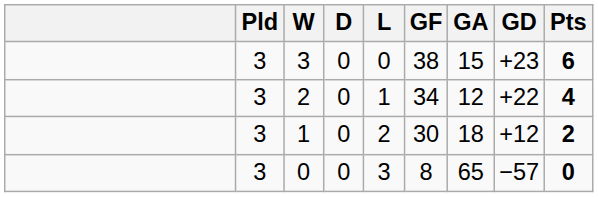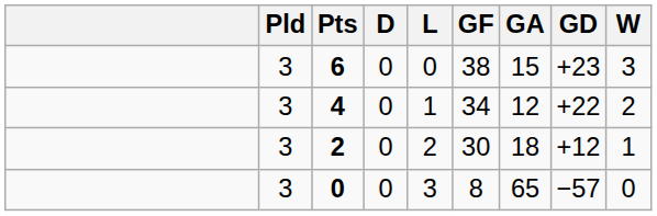columns swapped: W <-> Pts
